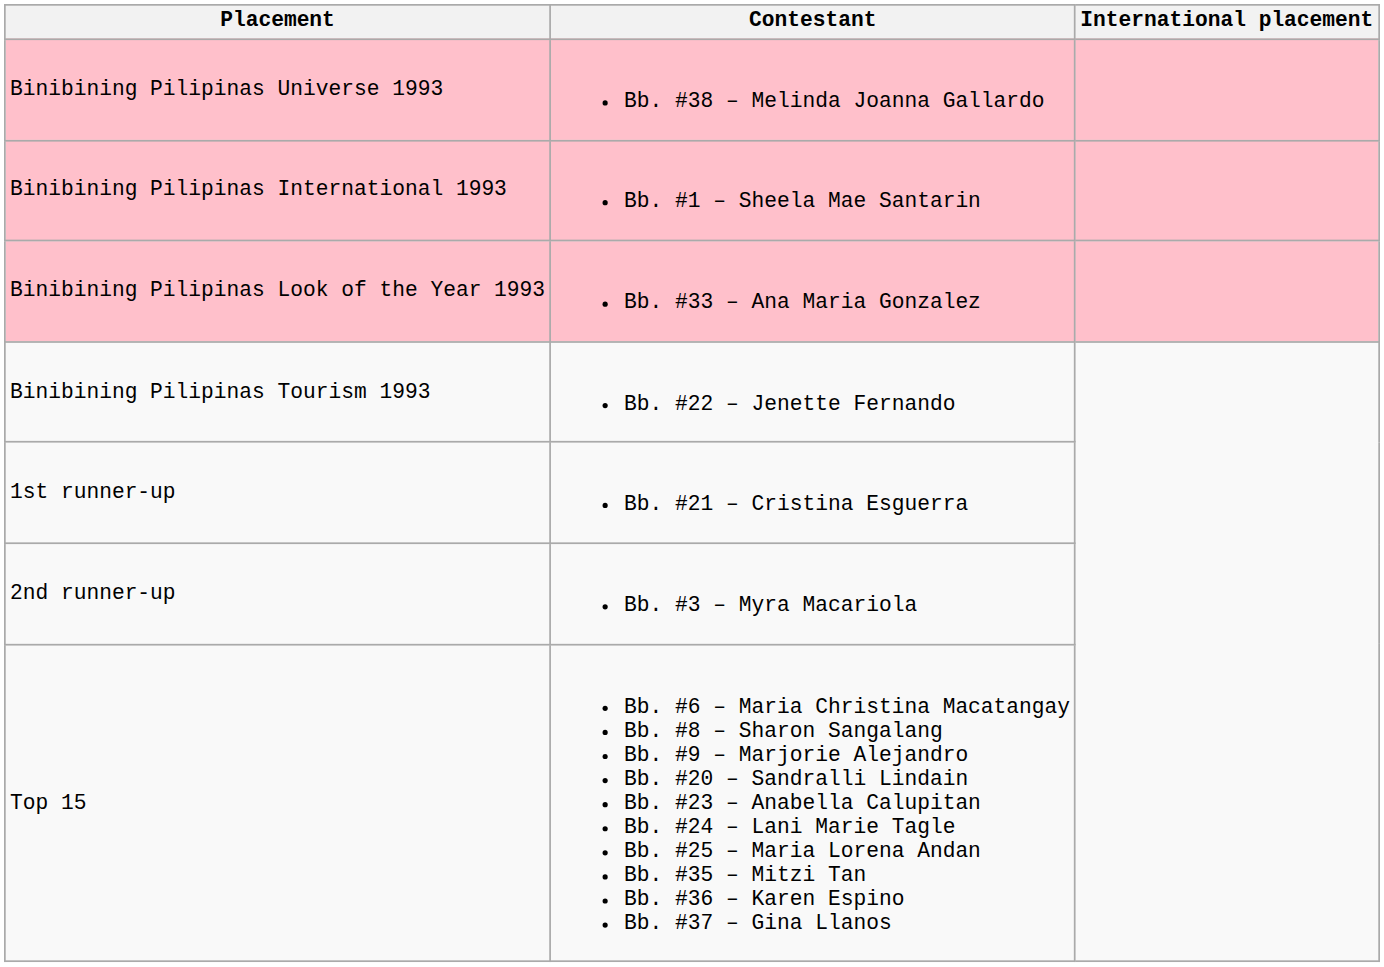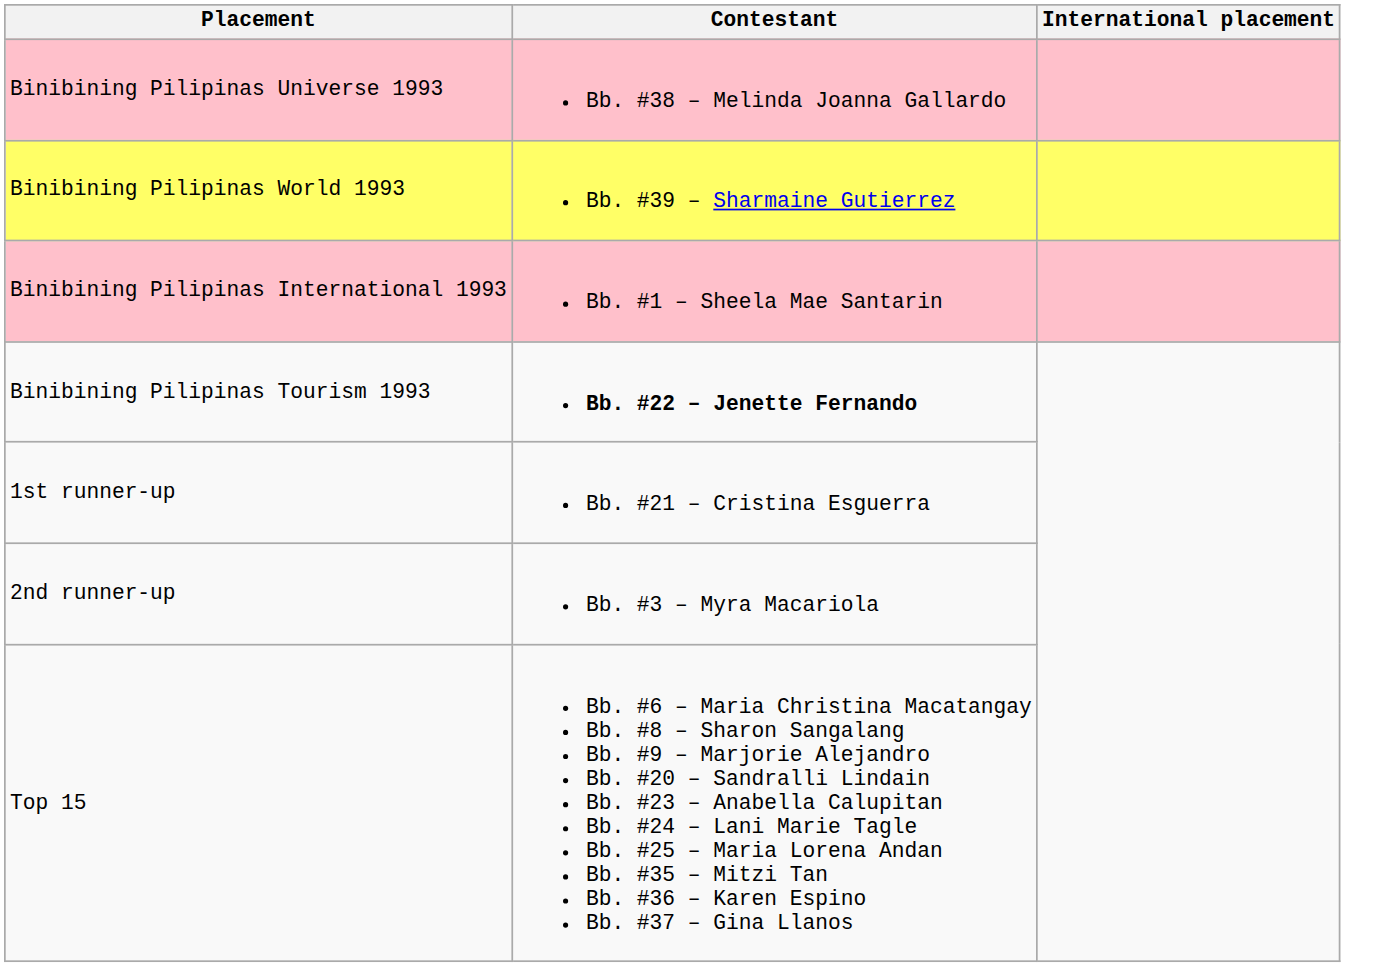+ row: Binibining Pilipinas World 1993 | Bb. #39 – Sharmaine Gutierrez
- row: Binibining Pilipinas Look of the Year 1993 | Bb. #33 – Ana Maria Gonzalez
Binibining Pilipinas Tourism 1993 | Contestant: normal -> bold
